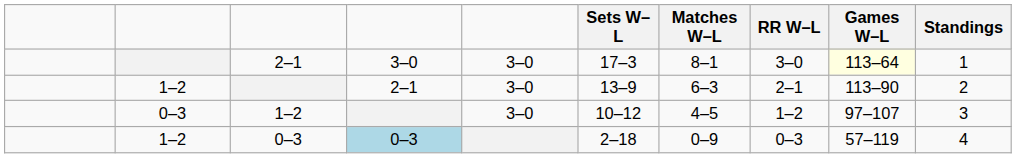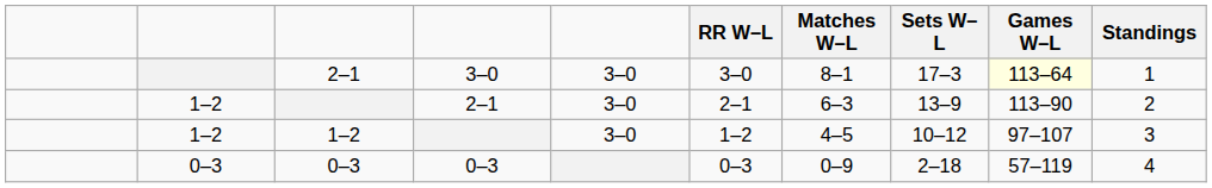columns swapped: RR W–L <-> Sets W–L
row 4 | column 2: 0–3 -> 1–2
row 5 | column 2: 1–2 -> 0–3
row 5 | column 4: lightblue background -> no background
